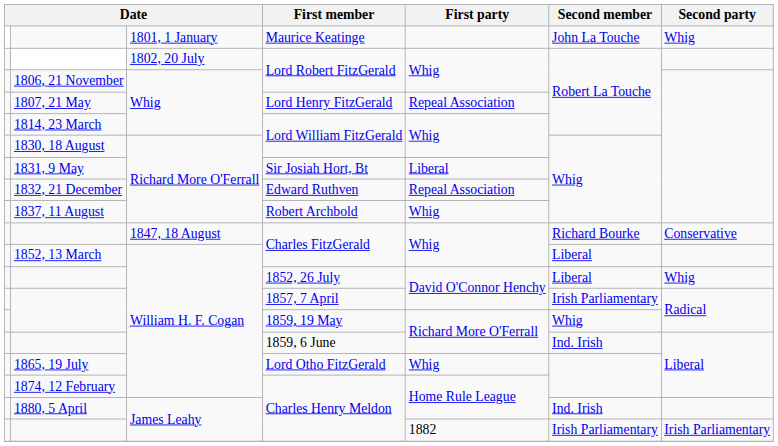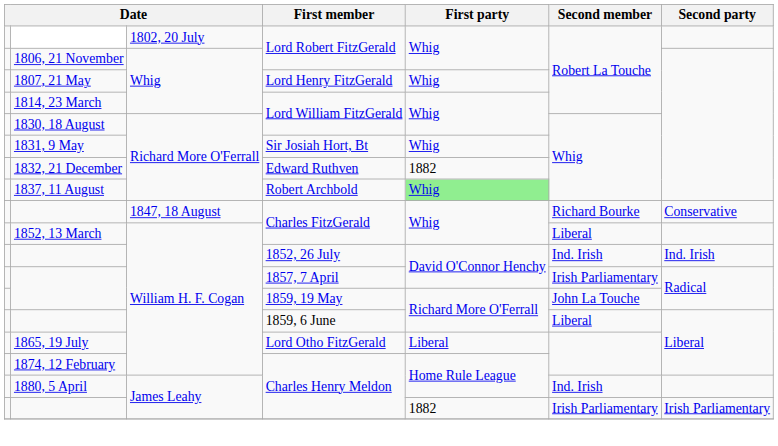- row: 1801, 1 January | Maurice Keatinge | John La Touche | Whig
Lord Henry FitzGerald | First party: Repeal Association -> Whig
Sir Josiah Hort, Bt | First party: Liberal -> Whig
Edward Ruthven | First party: Repeal Association -> 1882
Robert Archbold | First party: no background -> lightgreen background
1852, 26 July | Second member: Liberal -> Ind. Irish
1852, 26 July | Second party: Whig -> Ind. Irish
1859, 19 May | Second member: Whig -> John La Touche
1859, 6 June | Second member: Ind. Irish -> Liberal
Lord Otho FitzGerald | First party: Whig -> Liberal
